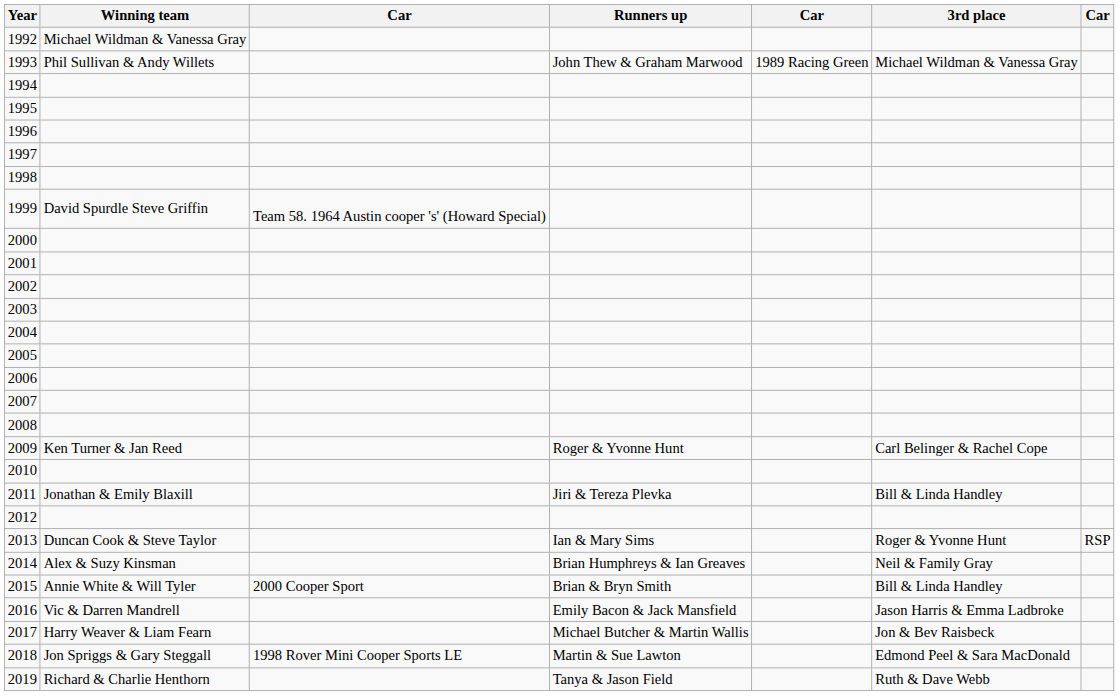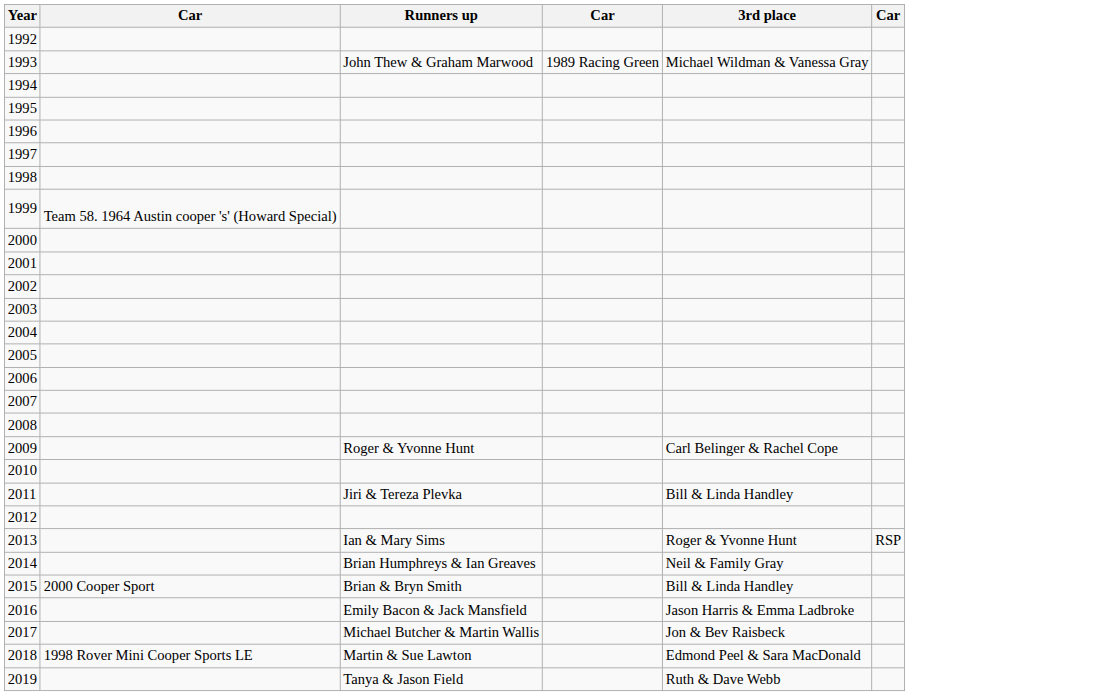- column: Winning team | Michael Wildman & Vanessa Gray | Phil Sullivan & Andy Willets | David Spurdle Steve Griffin | Ken Turner & Jan Reed | Jonathan & Emily Blaxill | Duncan Cook & Steve Taylor | Alex & Suzy Kinsman | Annie White & Will Tyler | Vic & Darren Mandrell | Harry Weaver & Liam Fearn | Jon Spriggs & Gary Steggall | Richard & Charlie Henthorn
